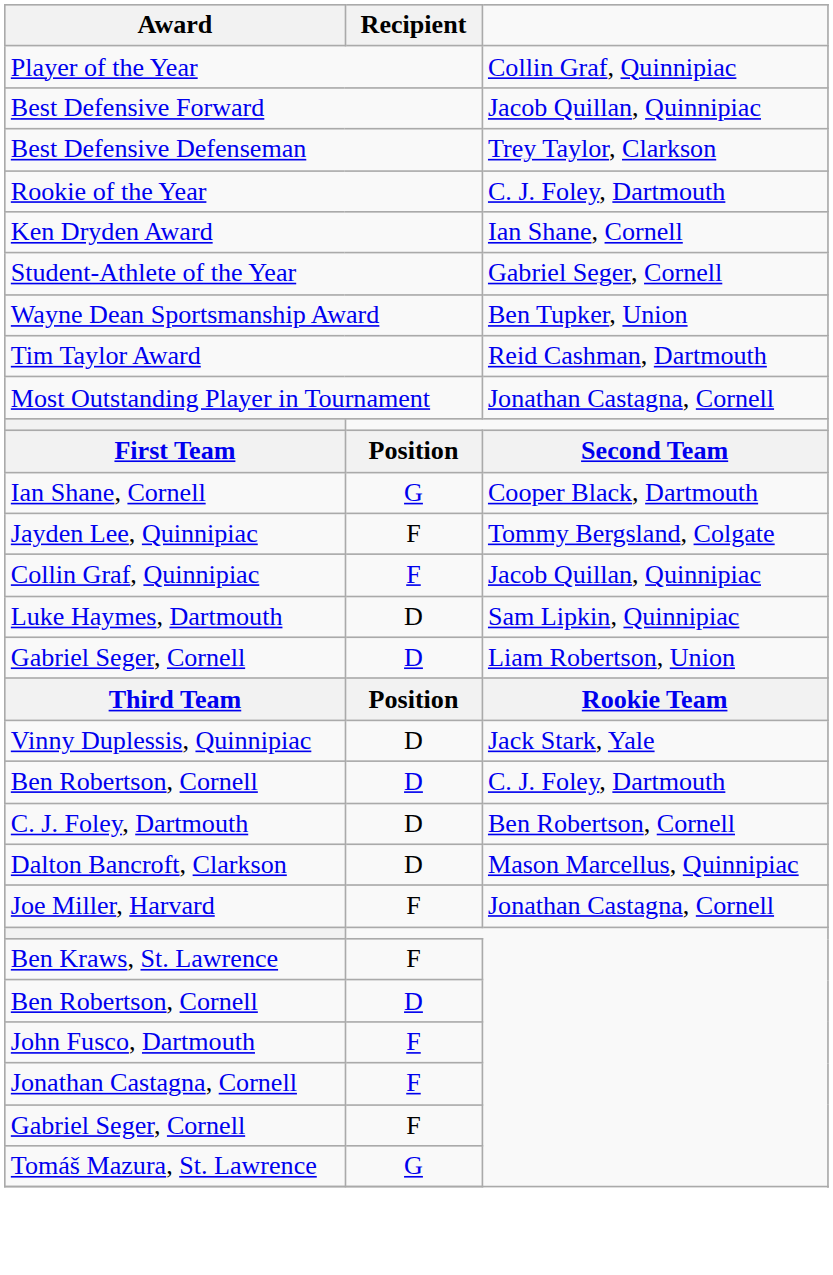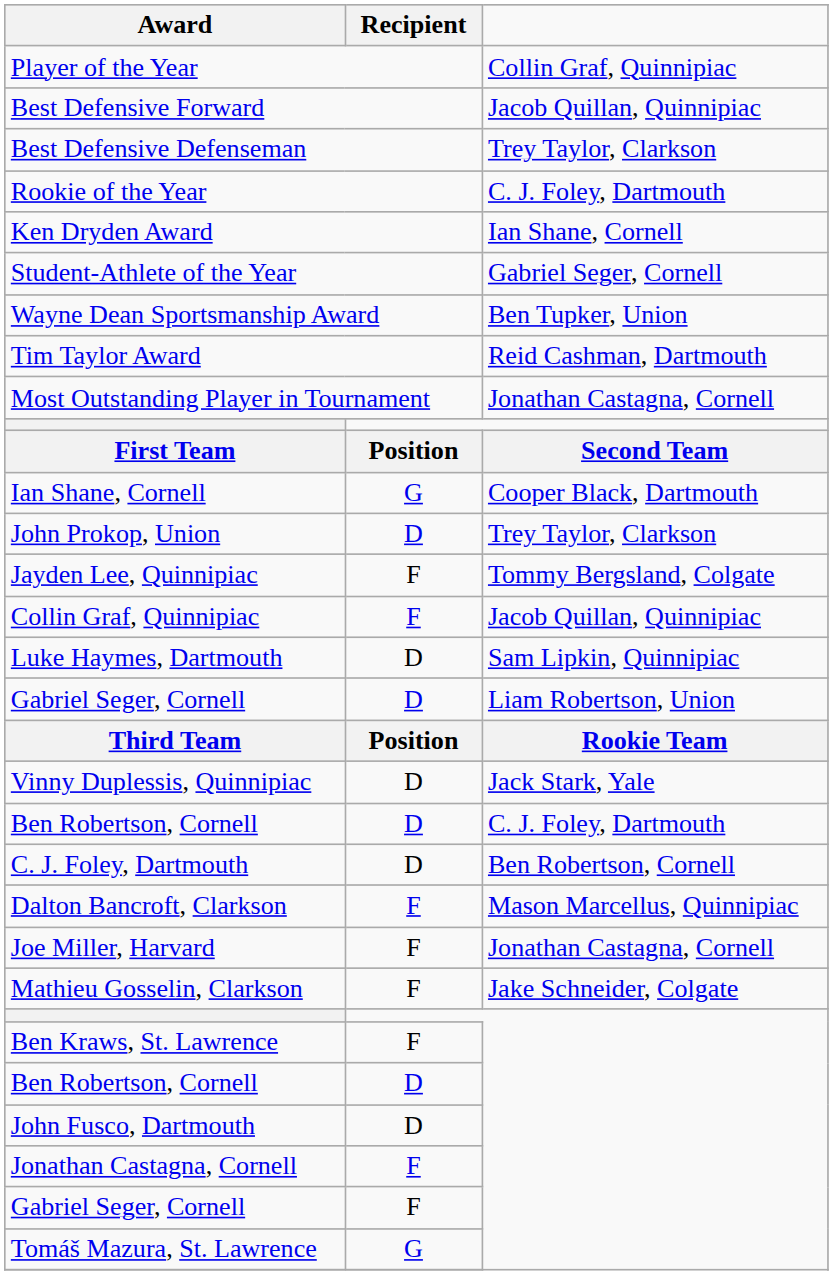+ row: John Prokop, Union | D | Trey Taylor, Clarkson
Dalton Bancroft, Clarkson | Recipient: D -> F
+ row: Mathieu Gosselin, Clarkson | F | Jake Schneider, Colgate
John Fusco, Dartmouth | Recipient: F -> D
